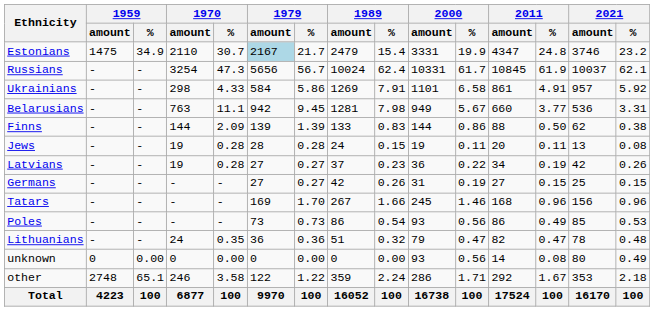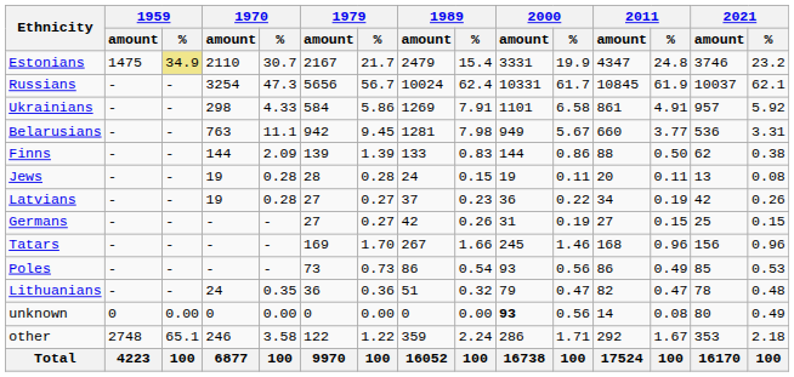Estonians | 1959 / %: no background -> khaki background
Estonians | 1979 / amount: lightblue background -> no background
unknown | 2000 / amount: normal -> bold
